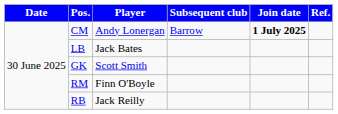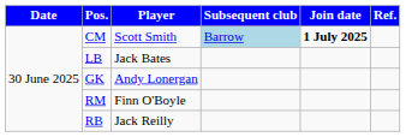CM | Player: Andy Lonergan -> Scott Smith
CM | Subsequent club: no background -> lightblue background
GK | Player: Scott Smith -> Andy Lonergan
